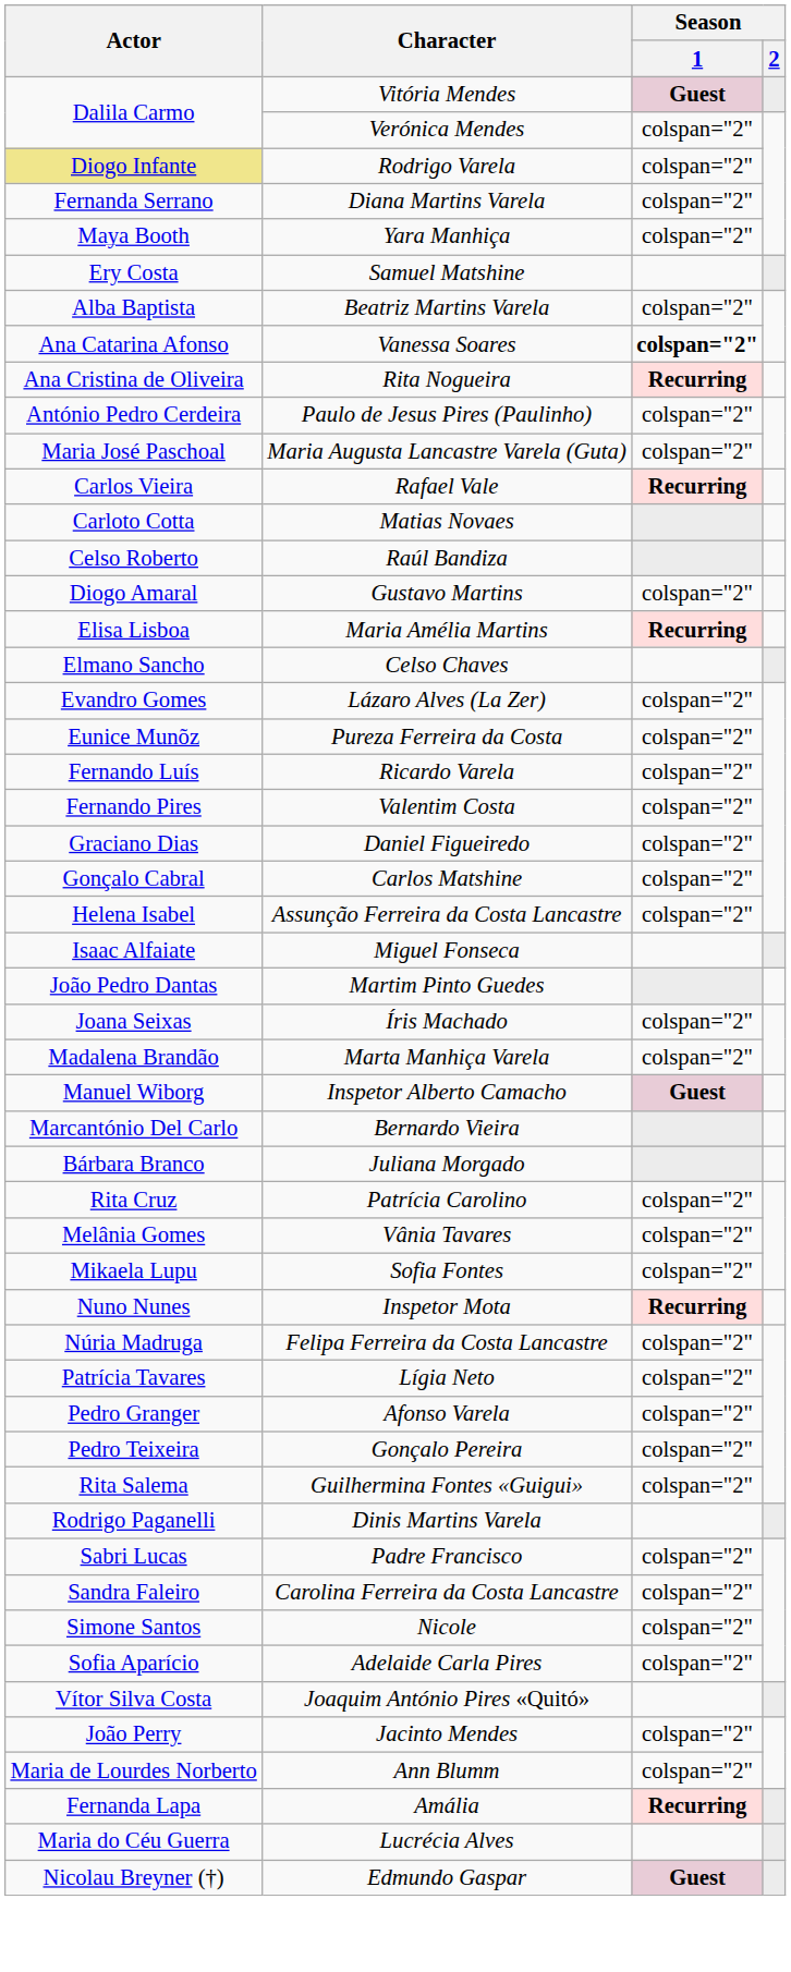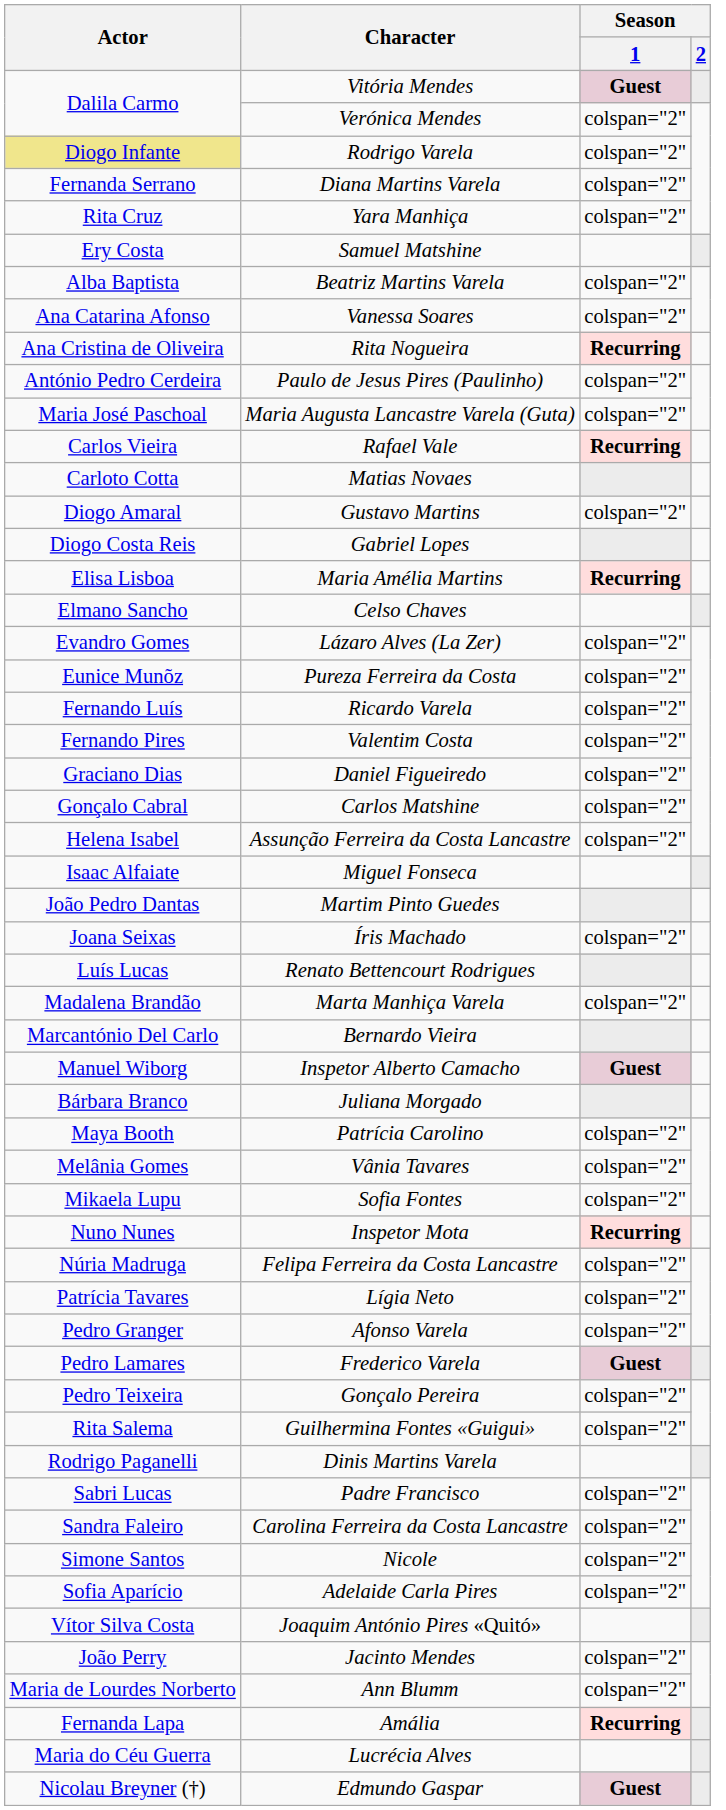Yara Manhiça | Actor: Maya Booth -> Rita Cruz
Vanessa Soares | Season / 1: bold -> normal
- row: Celso Roberto | Raúl Bandiza
+ row: Diogo Costa Reis | Gabriel Lopes
+ row: Luís Lucas | Renato Bettencourt Rodrigues
rows swapped: Inspetor Alberto Camacho <-> Bernardo Vieira
Patrícia Carolino | Actor: Rita Cruz -> Maya Booth
+ row: Pedro Lamares | Frederico Varela | Guest
